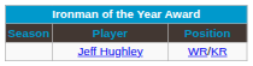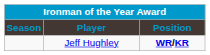Jeff Hughley | Position: normal -> bold
